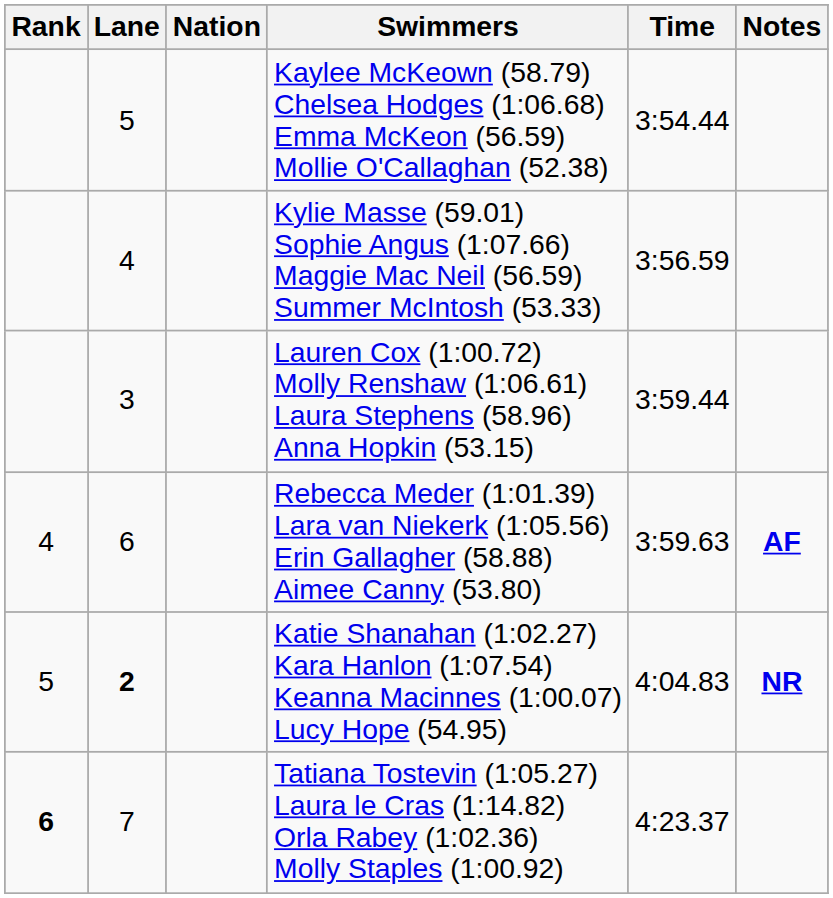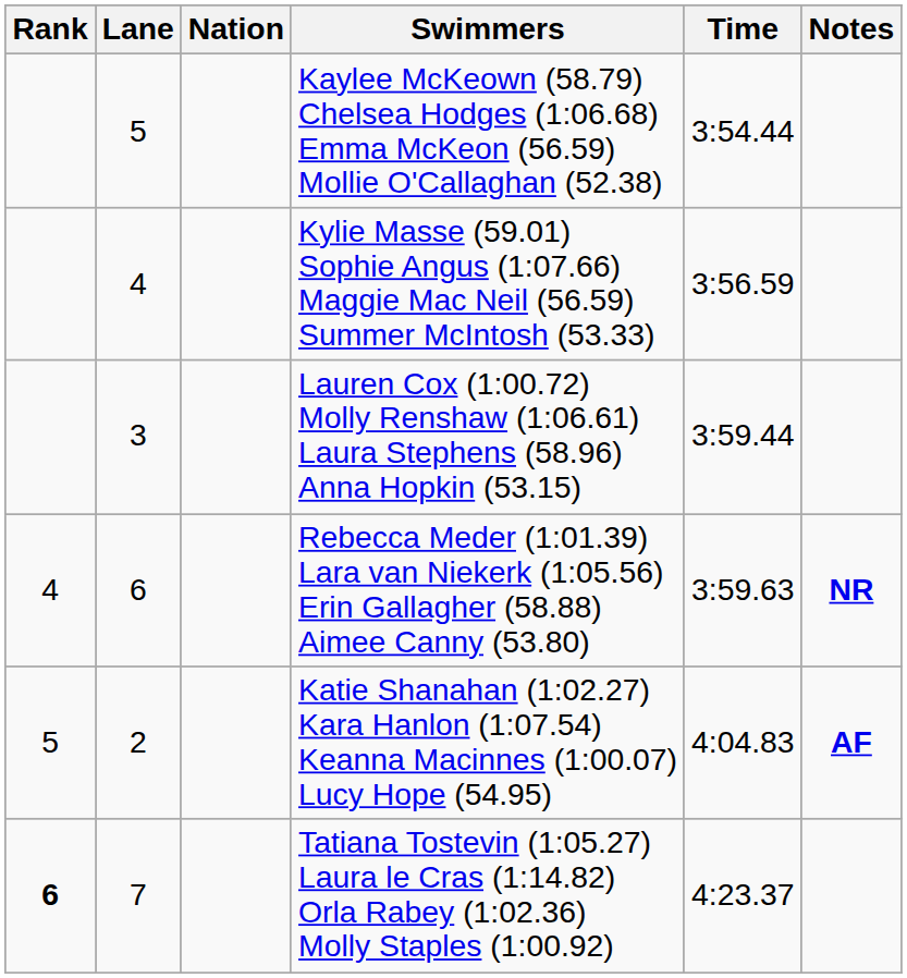row 5 | Notes: AF -> NR
row 6 | Lane: bold -> normal
row 6 | Notes: NR -> AF
